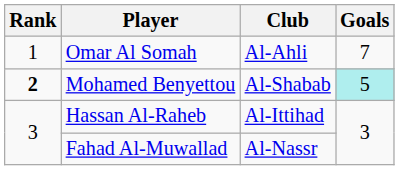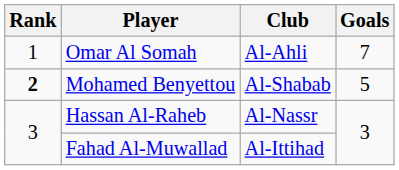Mohamed Benyettou | Goals: paleturquoise background -> no background
Hassan Al-Raheb | Club: Al-Ittihad -> Al-Nassr
Fahad Al-Muwallad | Club: Al-Nassr -> Al-Ittihad
